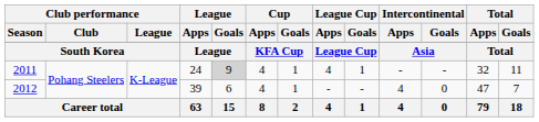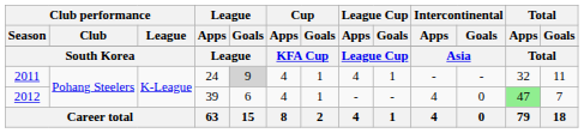2012 | Total / Apps: no background -> lightgreen background
